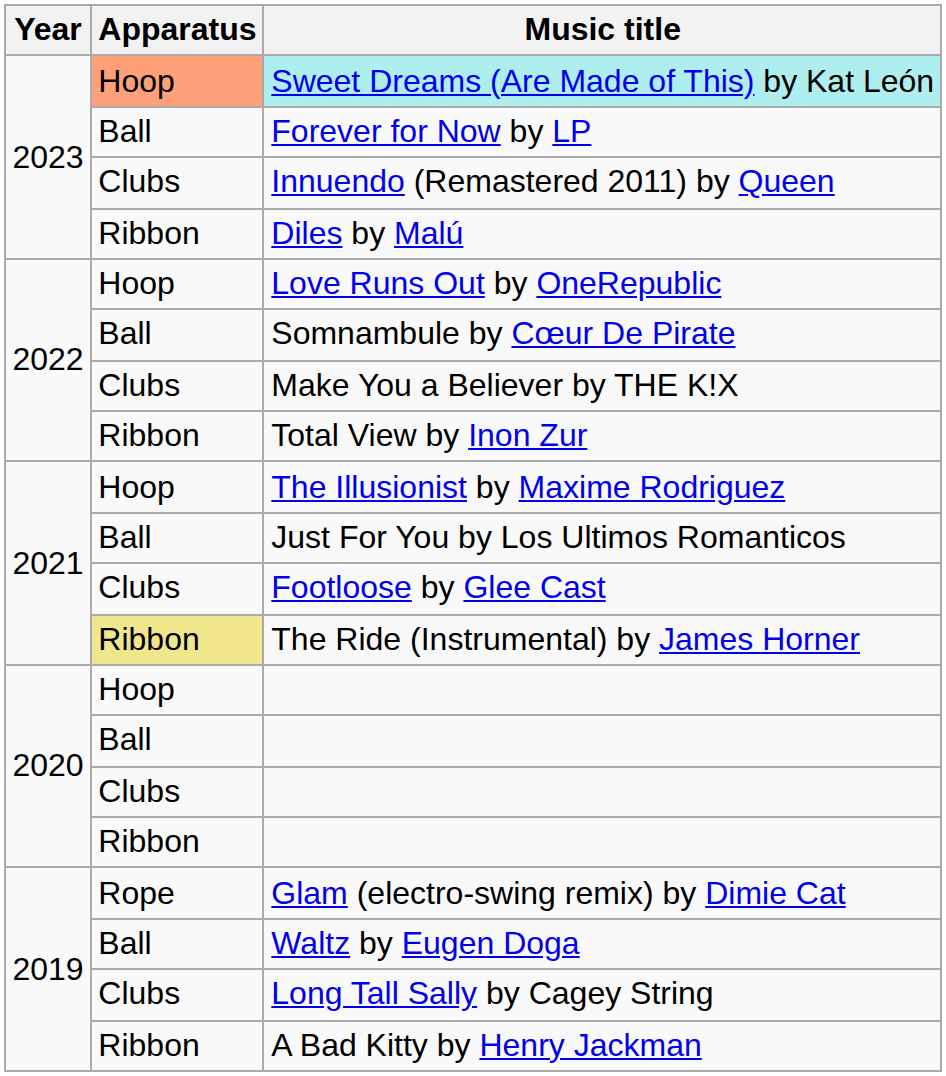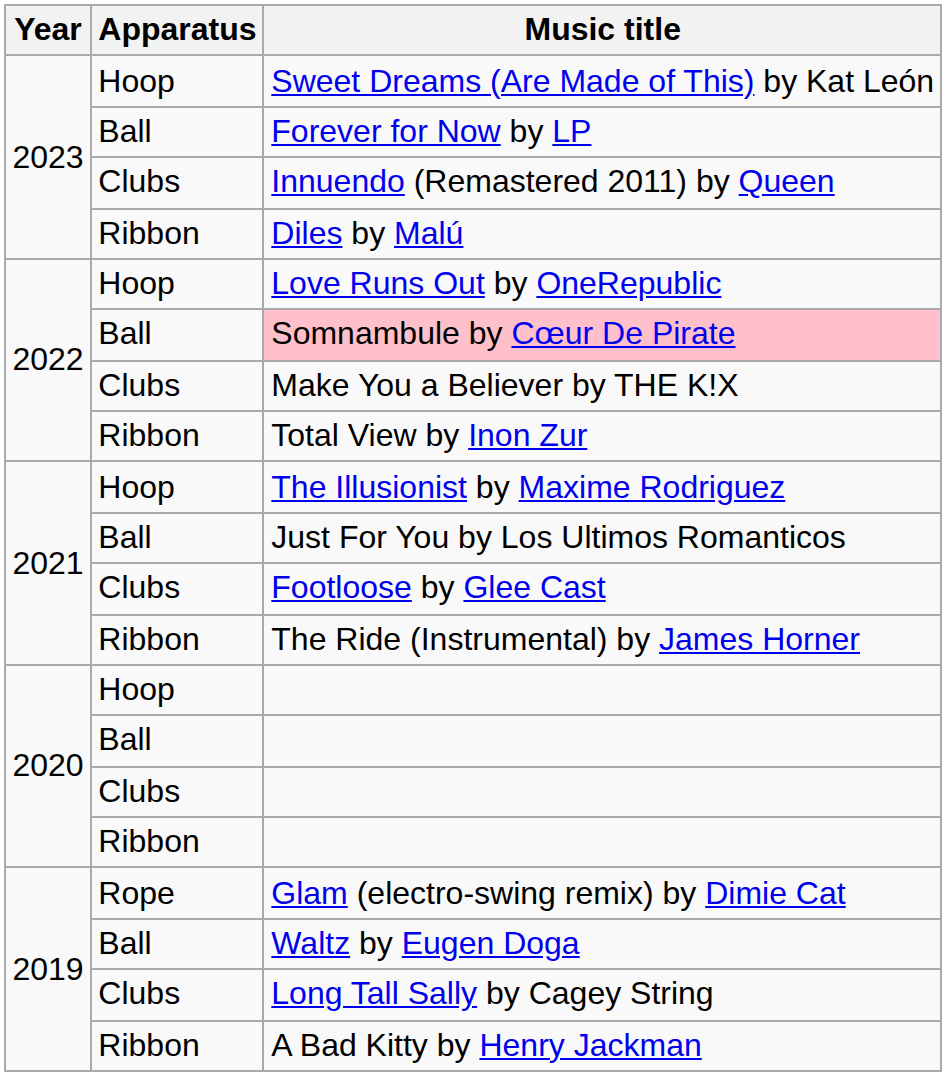Sweet Dreams (Are Made of This) by Kat León | Apparatus: lightsalmon background -> no background
Sweet Dreams (Are Made of This) by Kat León | Music title: paleturquoise background -> no background
Somnambule by Cœur De Pirate | Music title: no background -> pink background
The Ride (Instrumental) by James Horner | Apparatus: khaki background -> no background
